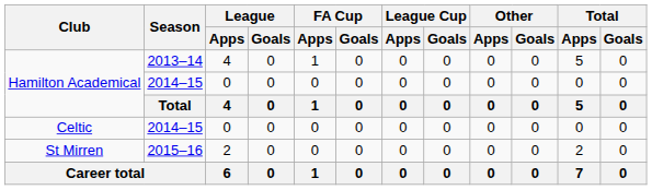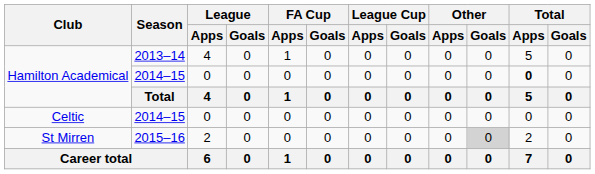Hamilton Academical / 2014–15 | Total / Apps: normal -> bold
St Mirren | Other / Goals: no background -> lightgrey background
